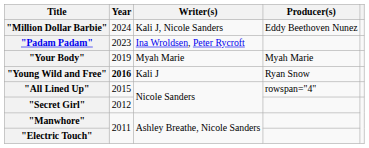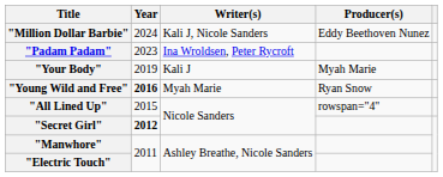"Your Body" | Writer(s): Myah Marie -> Kali J
"Young Wild and Free" | Writer(s): Kali J -> Myah Marie
"Secret Girl" | Year: normal -> bold
